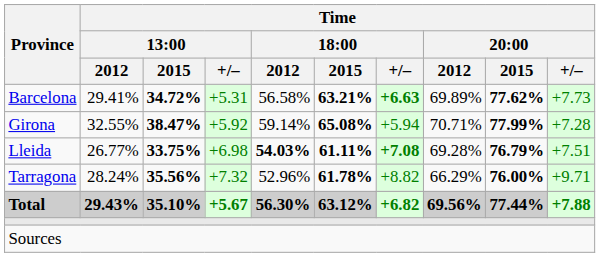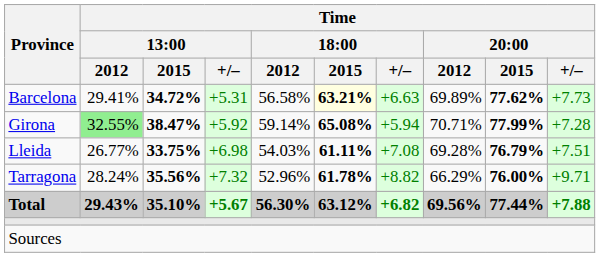Barcelona | Time / 18:00 / 2015: no background -> lightyellow background
Barcelona | Time / 18:00 / +/–: bold -> normal
Girona | Time / 13:00 / 2012: no background -> lightgreen background
Lleida | Time / 18:00 / 2012: bold -> normal
Lleida | Time / 18:00 / +/–: bold -> normal
